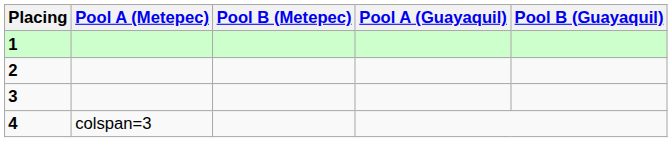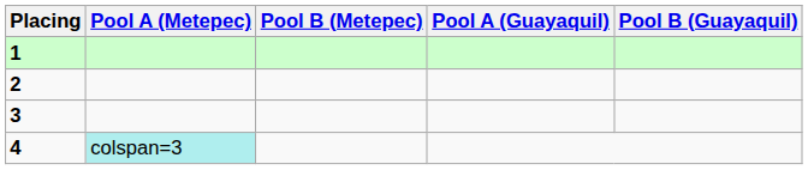4 | Pool A (Metepec): no background -> paleturquoise background
